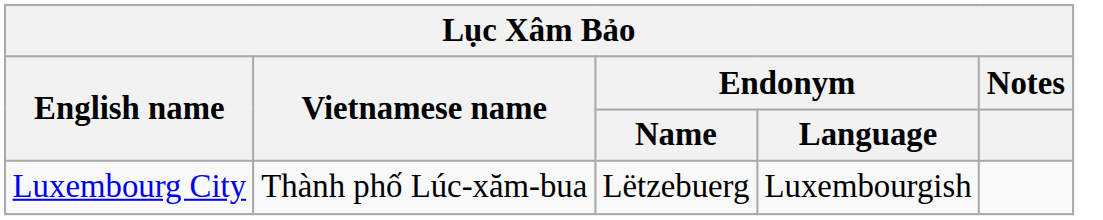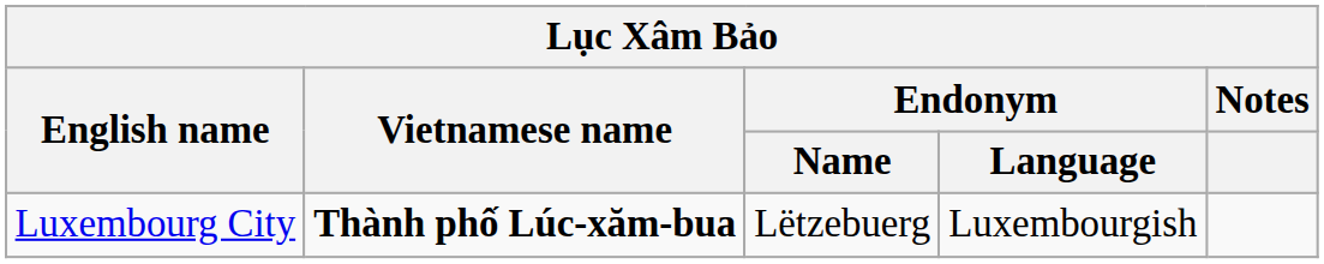Luxembourg City | Vietnamese name: normal -> bold
